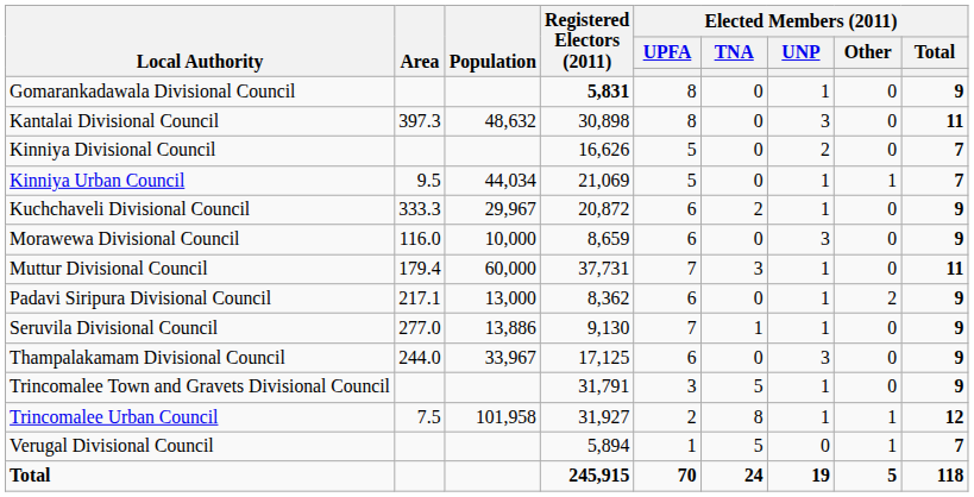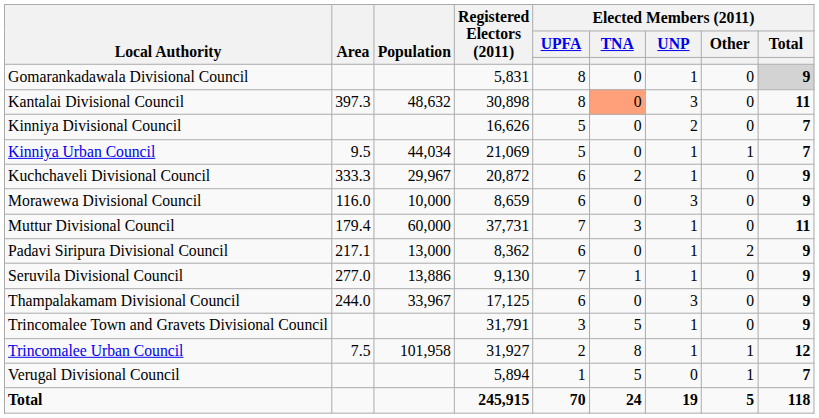Gomarankadawala Divisional Council | Registered Electors (2011): bold -> normal
Gomarankadawala Divisional Council | Elected Members (2011) / Total: no background -> lightgrey background
Kantalai Divisional Council | Elected Members (2011) / TNA: no background -> lightsalmon background
